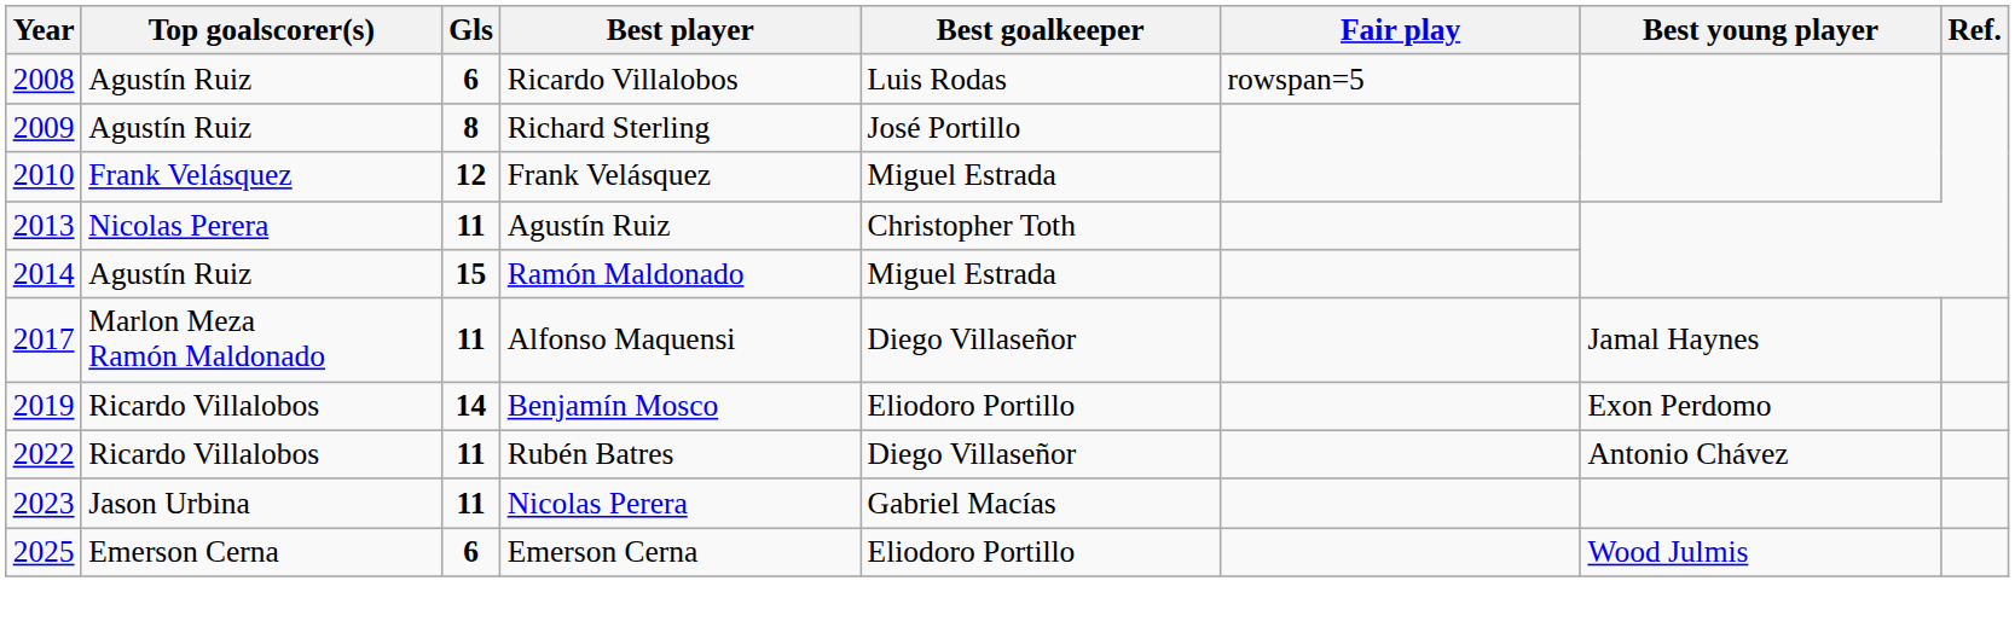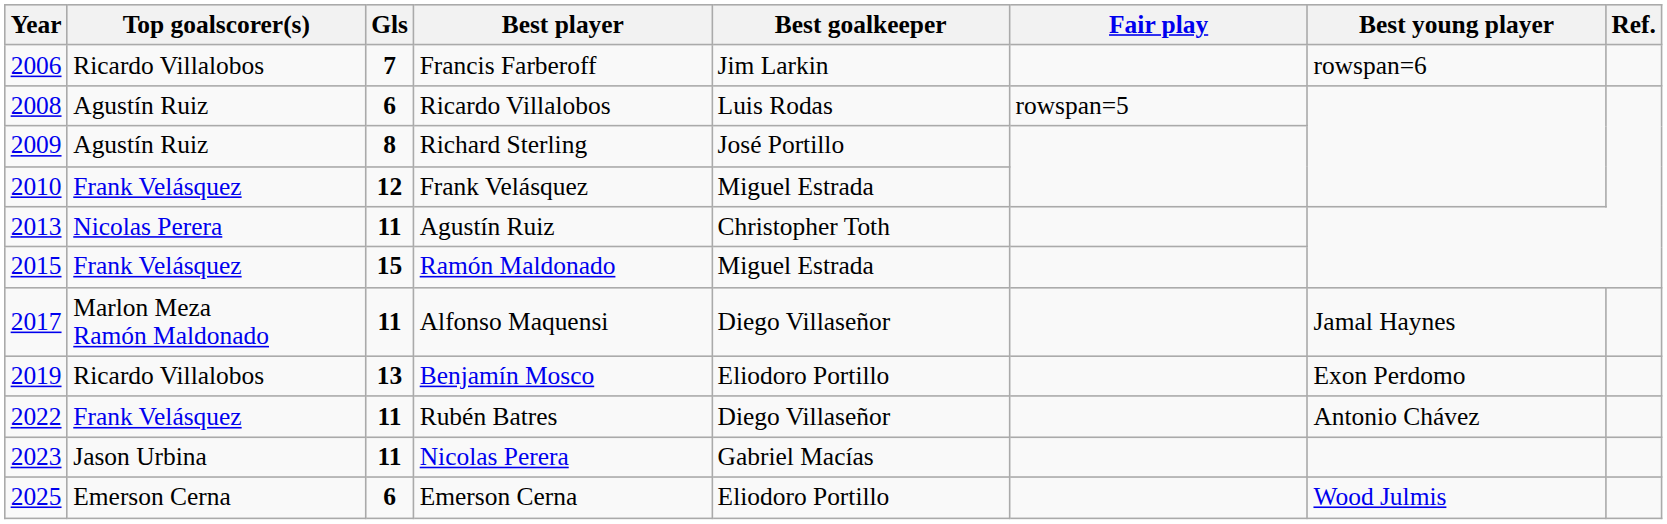+ row: 2006 | Ricardo Villalobos | 7 | Francis Farberoff | Jim Larkin | rowspan=6
Ramón Maldonado | Year: 2014 -> 2015
Ramón Maldonado | Top goalscorer(s): Agustín Ruiz -> Frank Velásquez
Benjamín Mosco | Gls: 14 -> 13
Rubén Batres | Top goalscorer(s): Ricardo Villalobos -> Frank Velásquez
